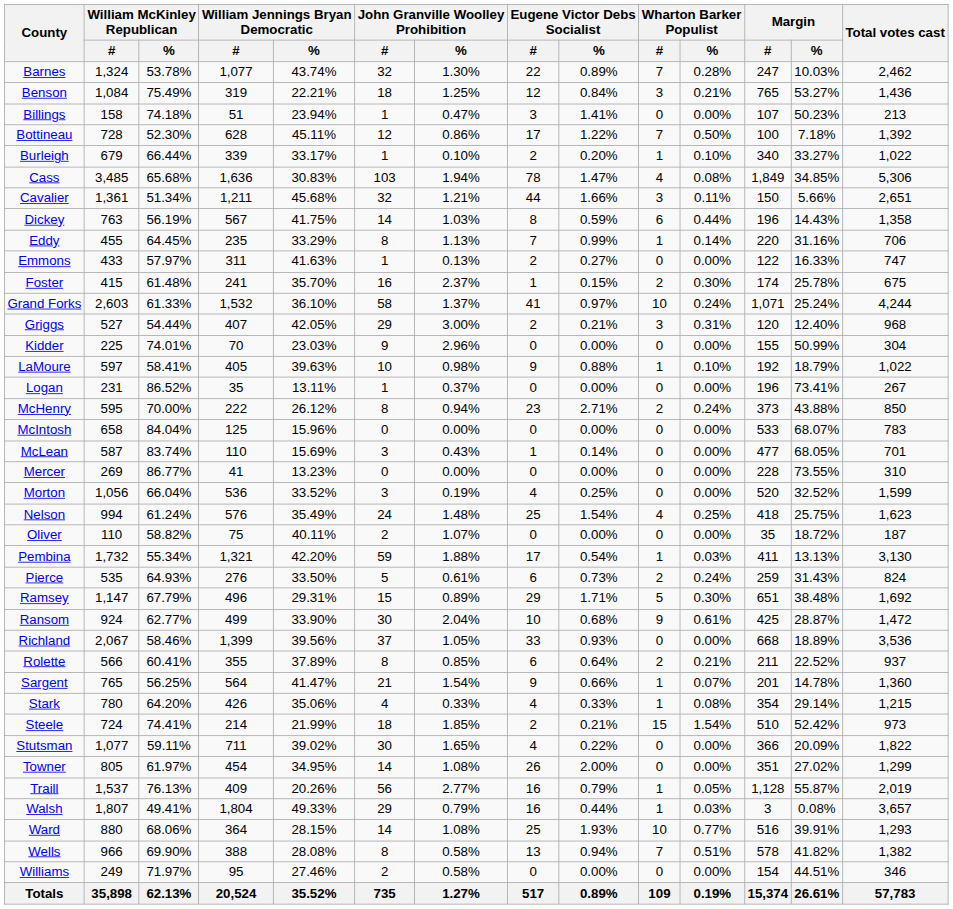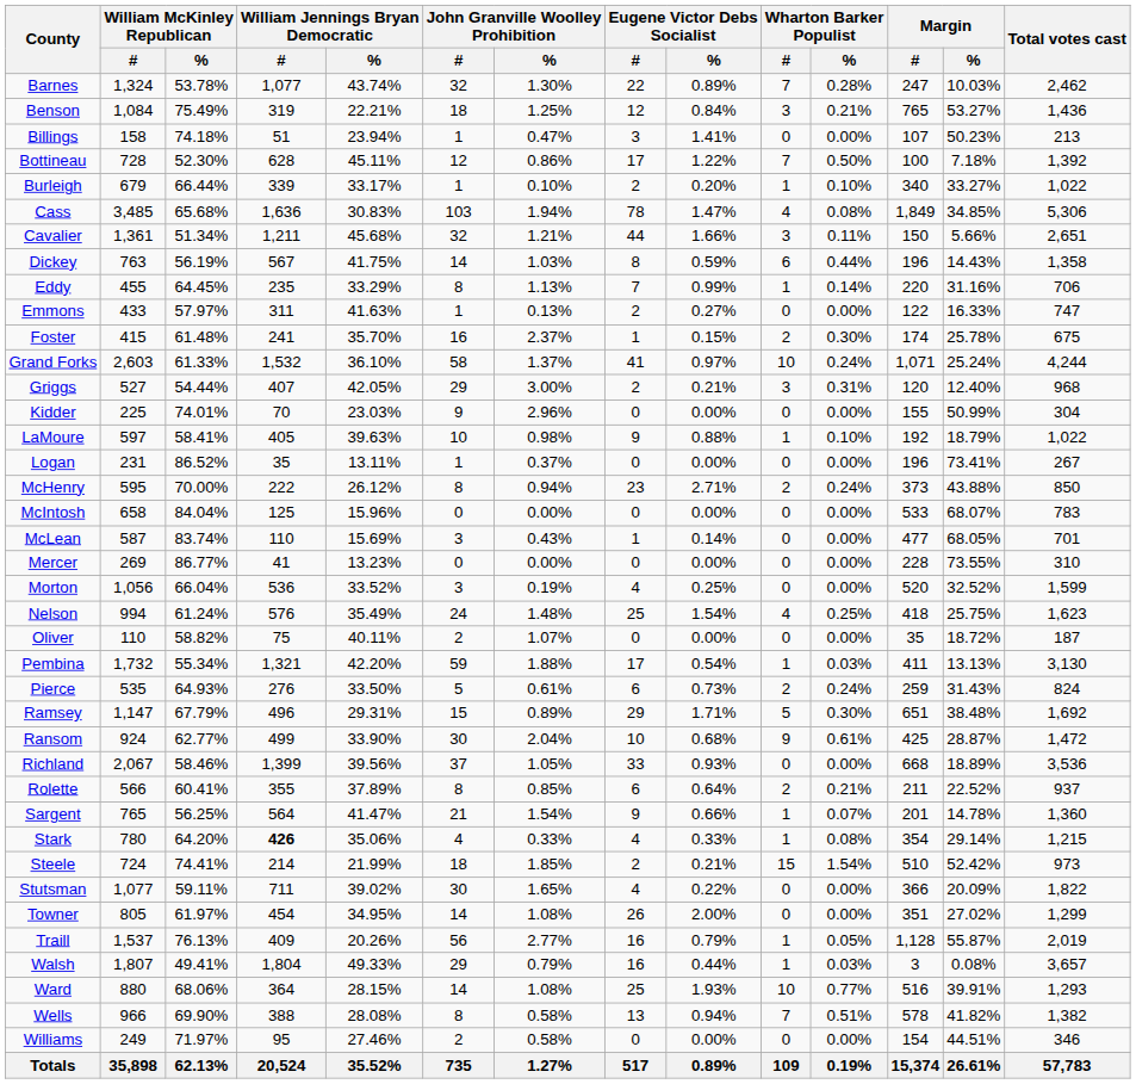Stark | William Jennings Bryan Democratic / #: normal -> bold
